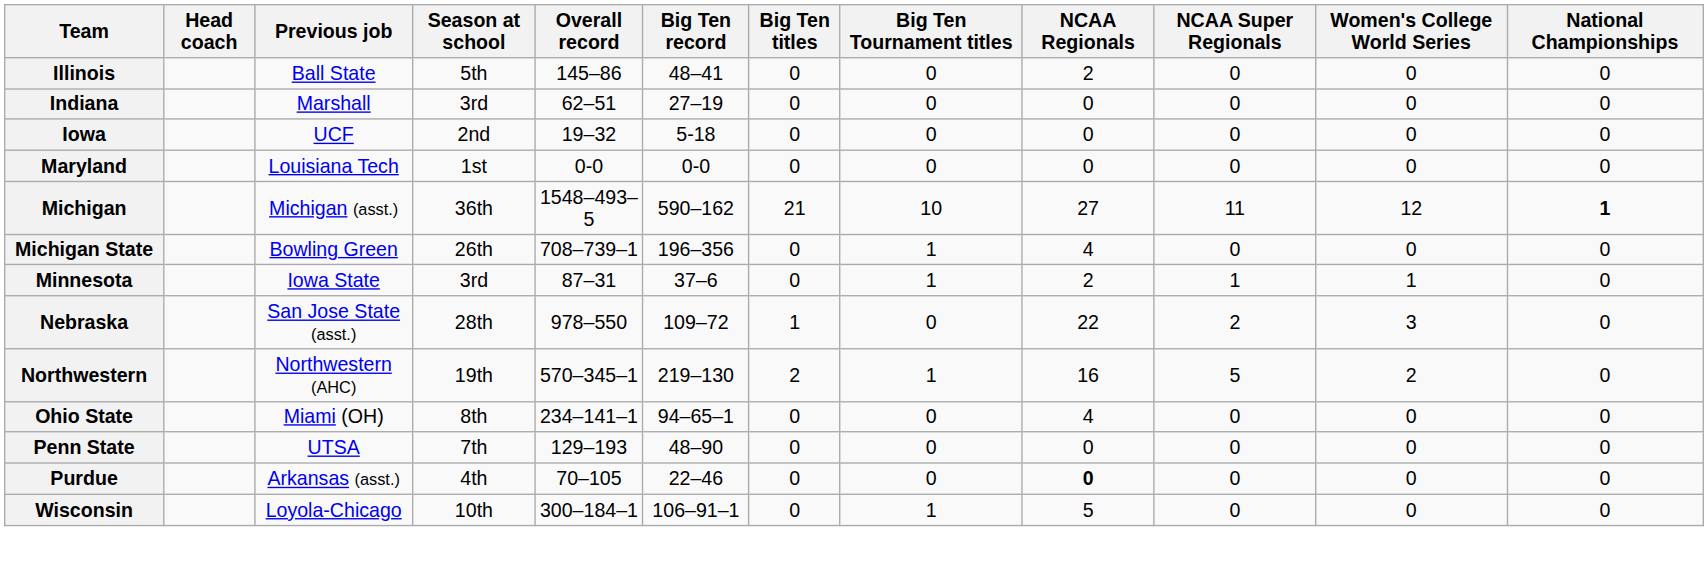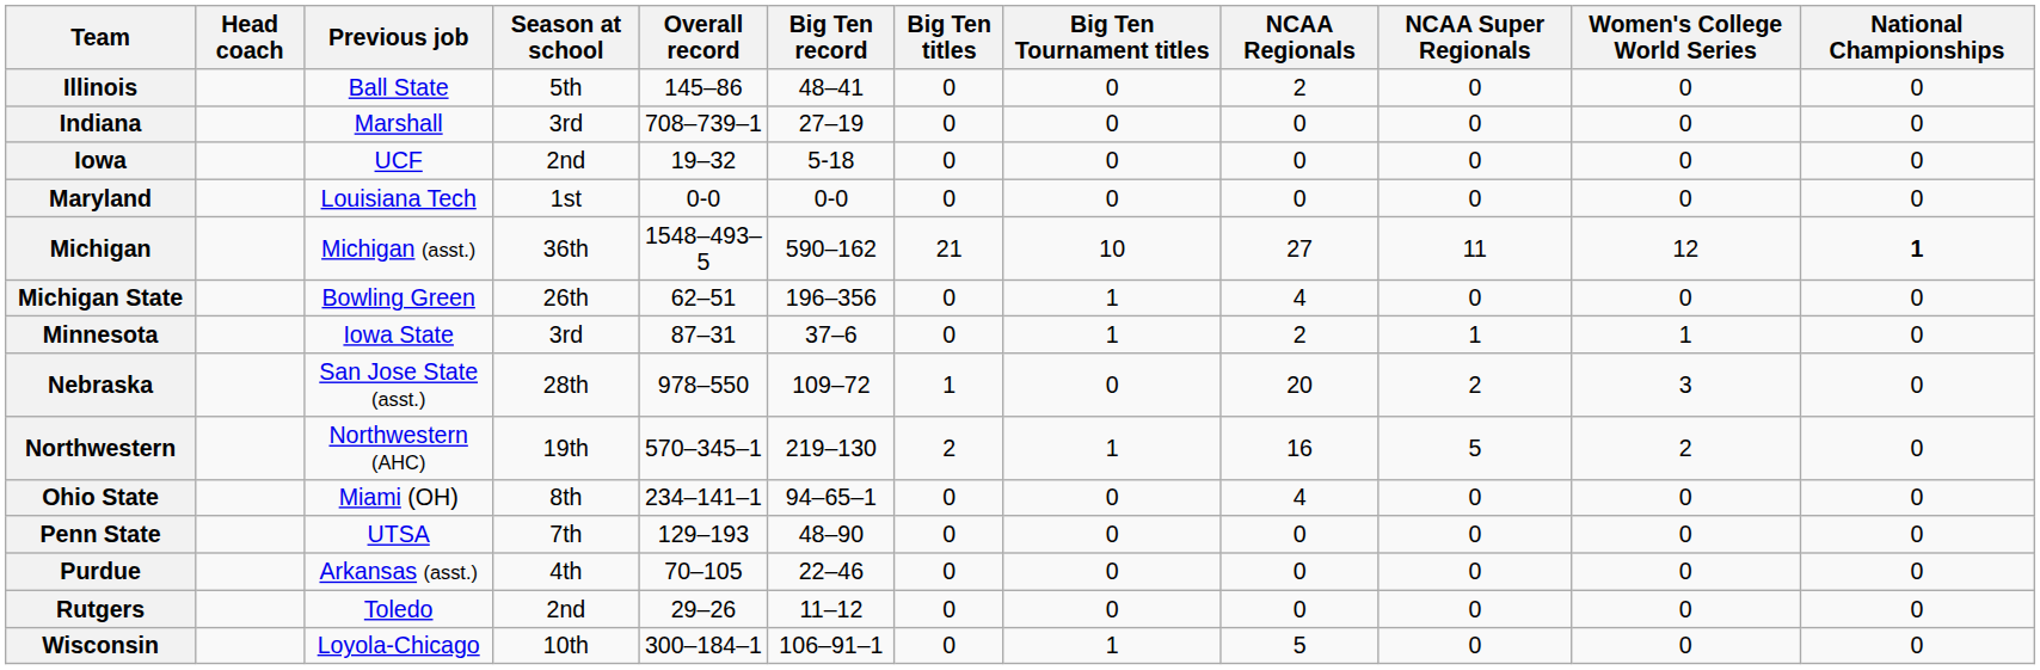Indiana | Overall record: 62–51 -> 708–739–1
Michigan State | Overall record: 708–739–1 -> 62–51
Nebraska | NCAA Regionals: 22 -> 20
Purdue | NCAA Regionals: bold -> normal
+ row: Rutgers | Toledo | 2nd | 29–26 | 11–12 | 0 | 0 | 0 | 0 | 0 | 0
